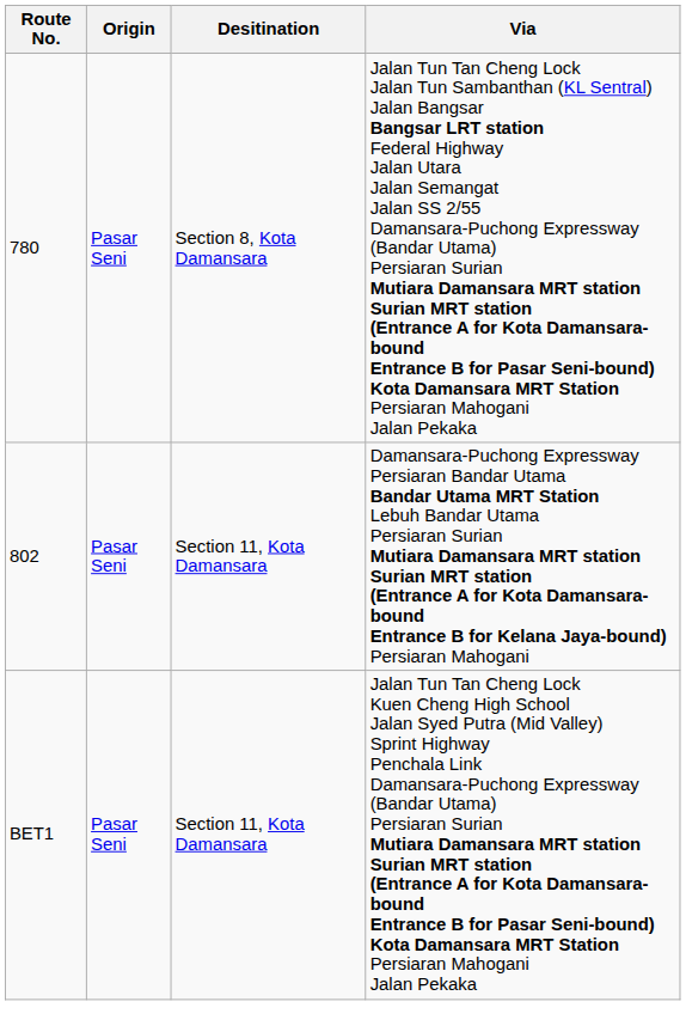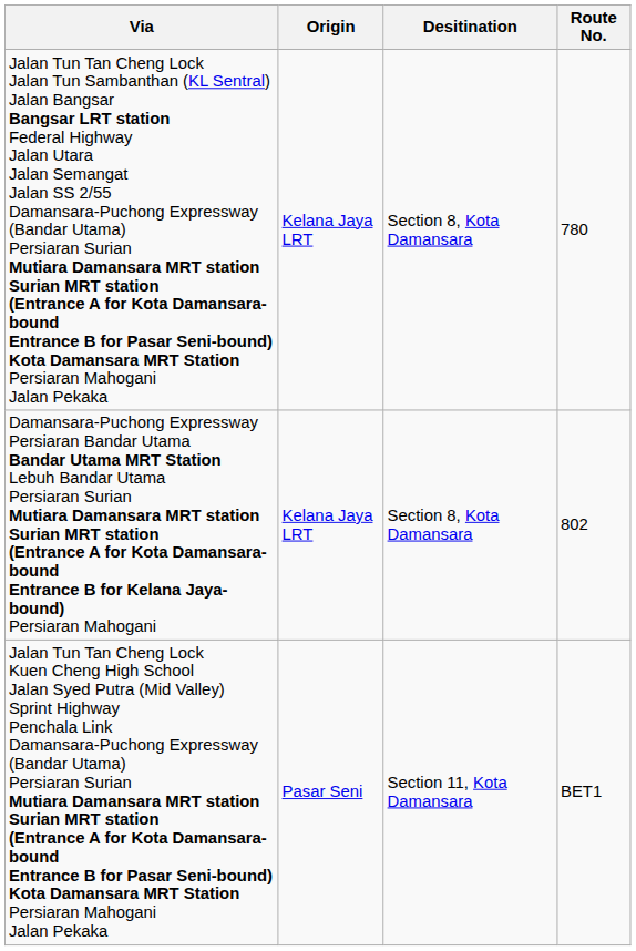columns swapped: Route No. <-> Via
row 2 | Origin: Pasar Seni -> Kelana Jaya LRT
row 3 | Origin: Pasar Seni -> Kelana Jaya LRT
row 3 | Desitination: Section 11, Kota Damansara -> Section 8, Kota Damansara
